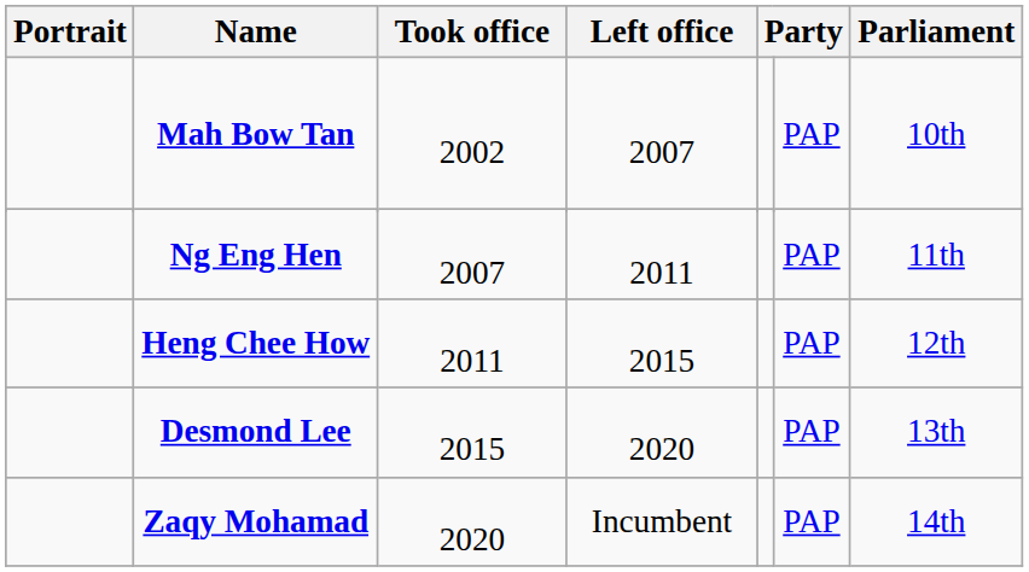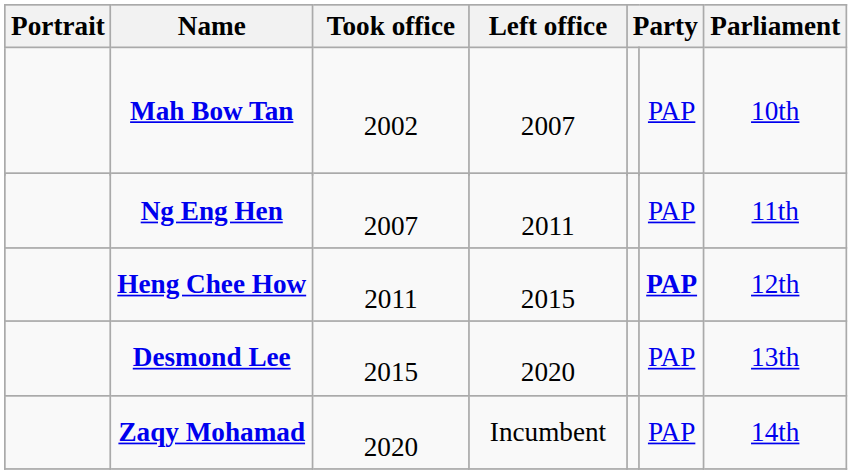Heng Chee How | column 6: normal -> bold
